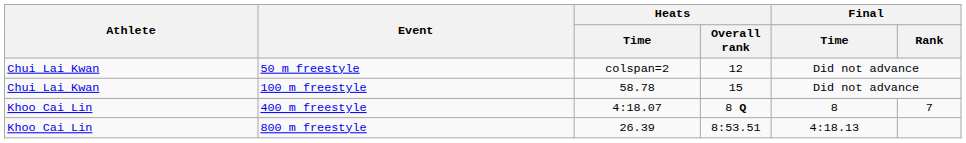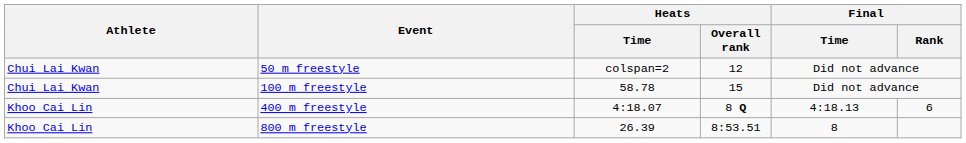400 m freestyle | Final / Time: 8 -> 4:18.13
400 m freestyle | Final / Rank: 7 -> 6
800 m freestyle | Final / Time: 4:18.13 -> 8
